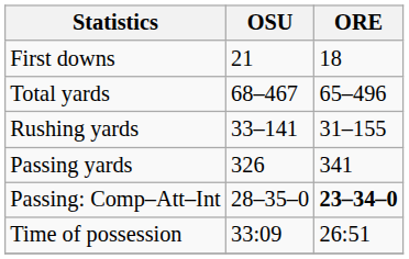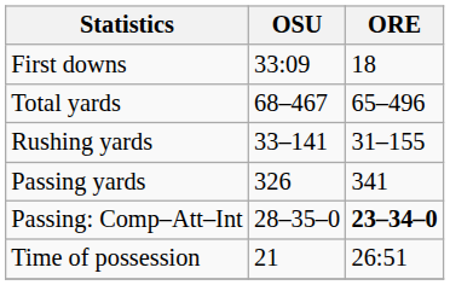First downs | OSU: 21 -> 33:09
Time of possession | OSU: 33:09 -> 21
